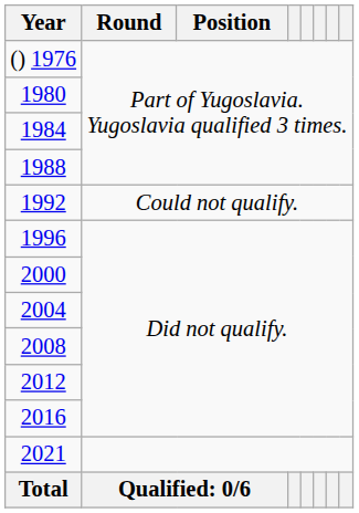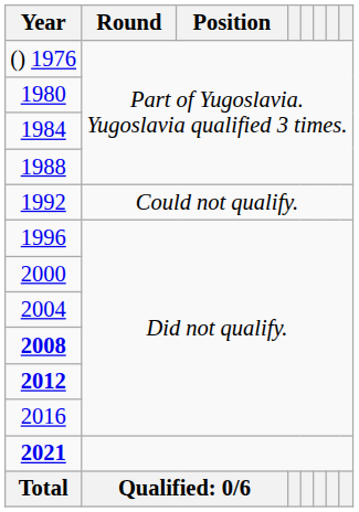2008 | Year: normal -> bold
2012 | Year: normal -> bold
2021 | Year: normal -> bold
